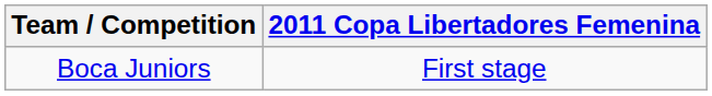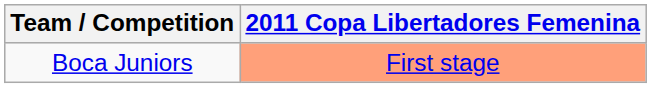Boca Juniors | 2011 Copa Libertadores Femenina: no background -> lightsalmon background
